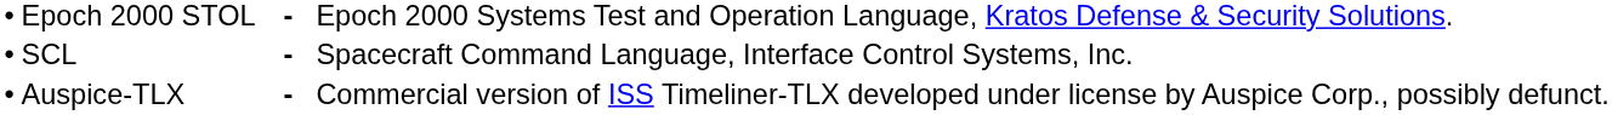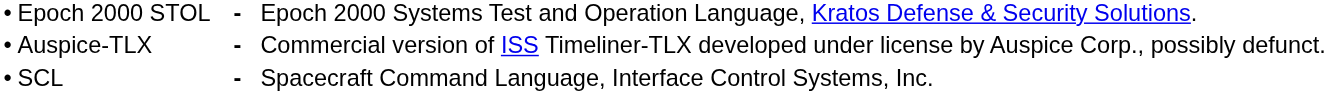rows swapped: SCL <-> Auspice-TLX
